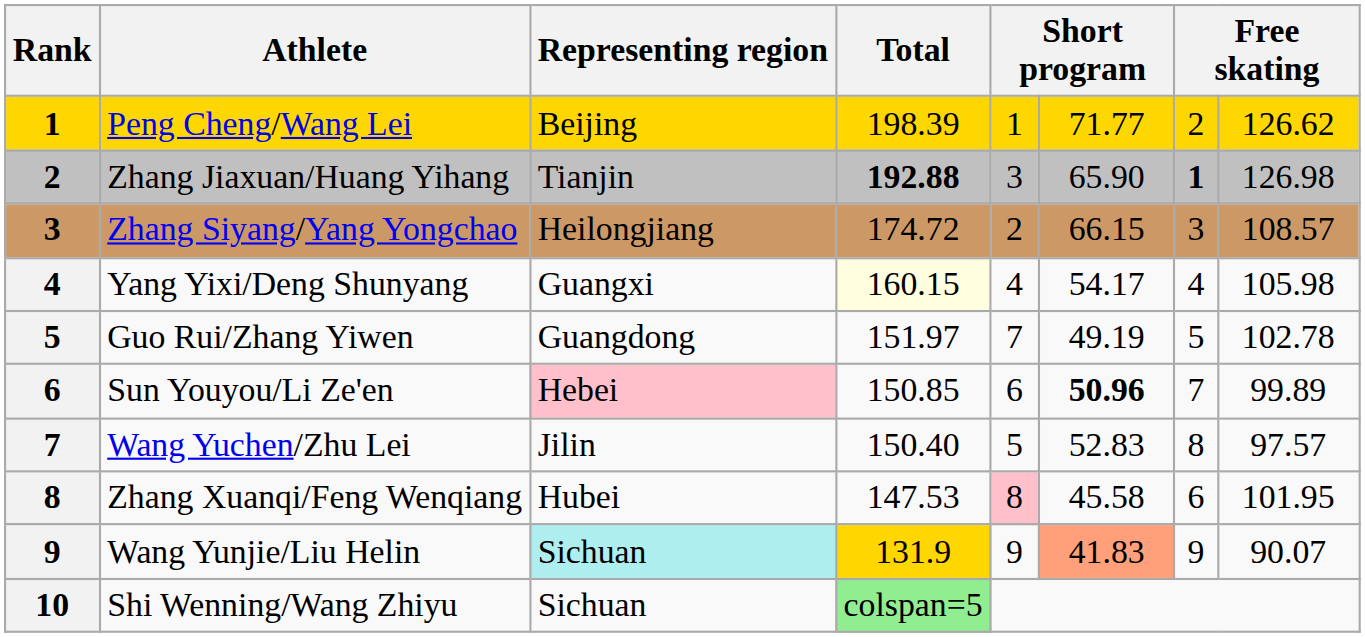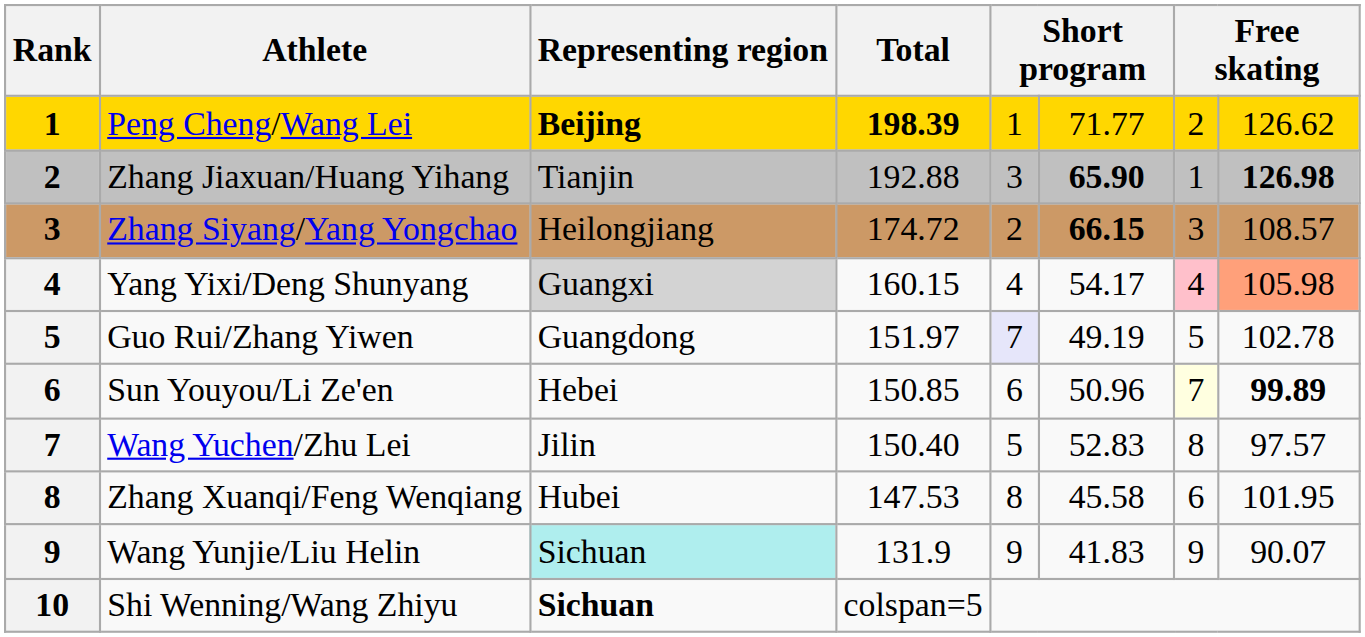Peng Cheng/Wang Lei | Representing region: normal -> bold
Peng Cheng/Wang Lei | Total: normal -> bold
Zhang Jiaxuan/Huang Yihang | Total: bold -> normal
Zhang Jiaxuan/Huang Yihang | column 6: normal -> bold
Zhang Jiaxuan/Huang Yihang | column 7: bold -> normal
Zhang Jiaxuan/Huang Yihang | column 8: normal -> bold
Zhang Siyang/Yang Yongchao | column 6: normal -> bold
Yang Yixi/Deng Shunyang | Representing region: no background -> lightgrey background
Yang Yixi/Deng Shunyang | Total: lightyellow background -> no background
Yang Yixi/Deng Shunyang | column 7: no background -> pink background
Yang Yixi/Deng Shunyang | column 8: no background -> lightsalmon background
Guo Rui/Zhang Yiwen | column 5: no background -> lavender background
Sun Youyou/Li Ze'en | Representing region: pink background -> no background
Sun Youyou/Li Ze'en | column 6: bold -> normal
Sun Youyou/Li Ze'en | column 7: no background -> lightyellow background
Sun Youyou/Li Ze'en | column 8: normal -> bold
Zhang Xuanqi/Feng Wenqiang | column 5: pink background -> no background
Wang Yunjie/Liu Helin | Total: gold background -> no background
Wang Yunjie/Liu Helin | column 6: lightsalmon background -> no background
Shi Wenning/Wang Zhiyu | Representing region: normal -> bold
Shi Wenning/Wang Zhiyu | Total: lightgreen background -> no background
